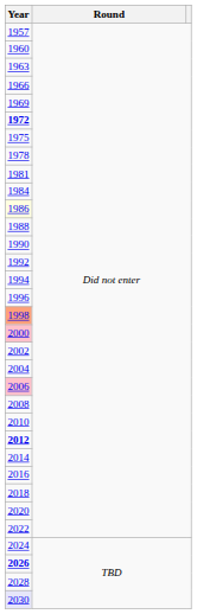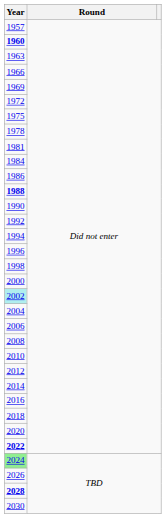1960 | Year: normal -> bold
1972 | Year: bold -> normal
1986 | Year: lightyellow background -> no background
1988 | Year: normal -> bold
1998 | Year: lightsalmon background -> no background
2000 | Year: pink background -> no background
2002 | Year: no background -> paleturquoise background
2006 | Year: pink background -> no background
2012 | Year: bold -> normal
2022 | Year: normal -> bold
2024 | Year: no background -> lightgreen background
2026 | Year: bold -> normal
2028 | Year: normal -> bold
2030 | Year: lavender background -> no background
